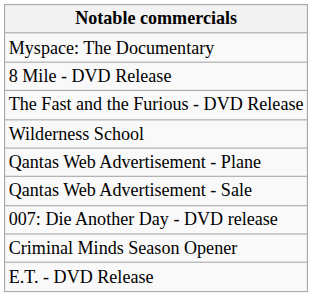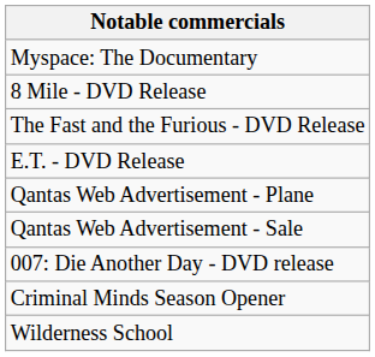row 5 | column 1: Wilderness School -> E.T. - DVD Release
row 10 | column 1: E.T. - DVD Release -> Wilderness School
